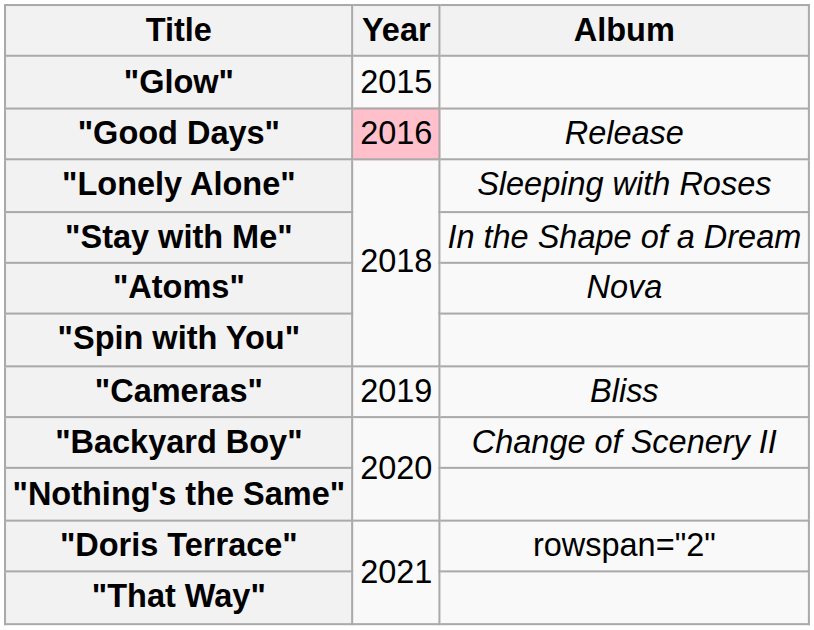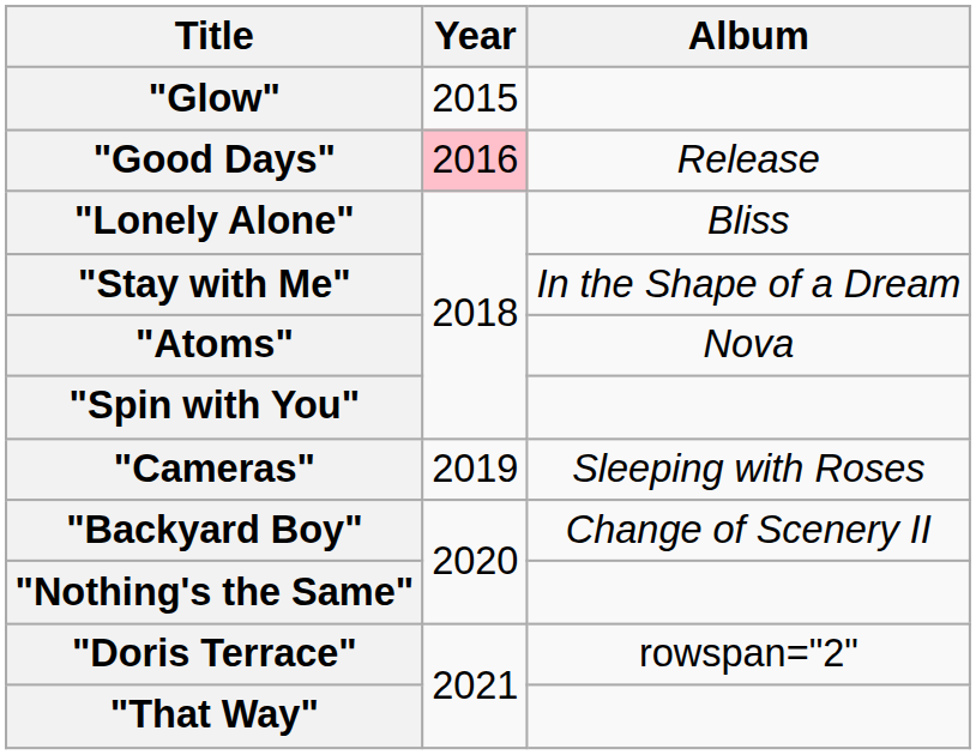"Lonely Alone" | Album: Sleeping with Roses -> Bliss
"Cameras" | Album: Bliss -> Sleeping with Roses
